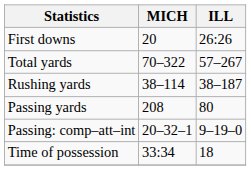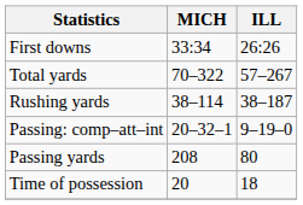First downs | MICH: 20 -> 33:34
rows swapped: Passing yards <-> Passing: comp–att–int
Time of possession | MICH: 33:34 -> 20
